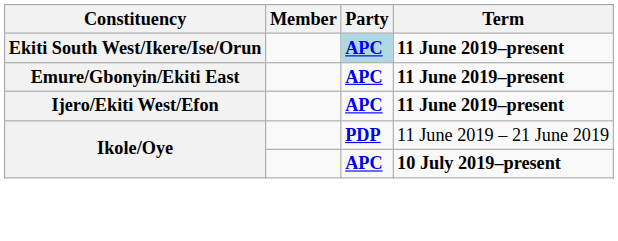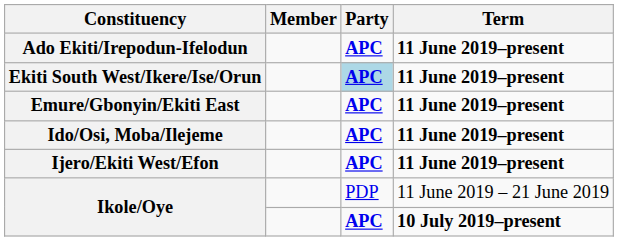+ row: Ado Ekiti/Irepodun-Ifelodun | APC | 11 June 2019–present
+ row: Ido/Osi, Moba/Ilejeme | APC | 11 June 2019–present
Ikole/Oye / 11 June 2019 – 21 June 2019 | Party: bold -> normal
